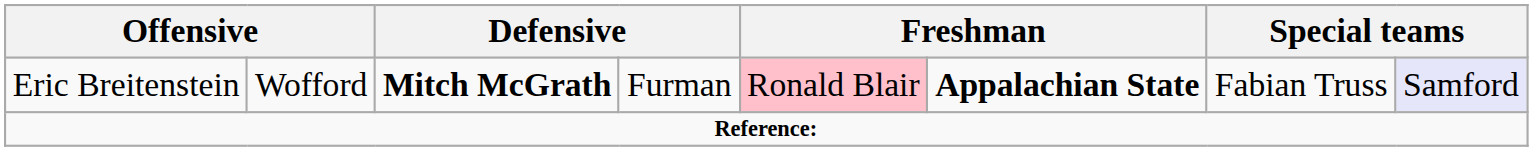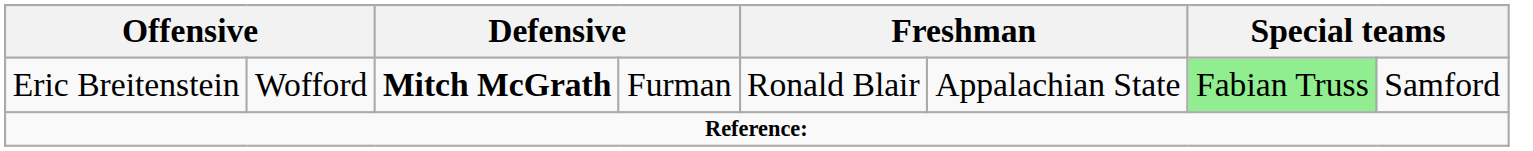Eric Breitenstein | column 5: pink background -> no background
Eric Breitenstein | column 6: bold -> normal
Eric Breitenstein | column 7: no background -> lightgreen background
Eric Breitenstein | column 8: lavender background -> no background
